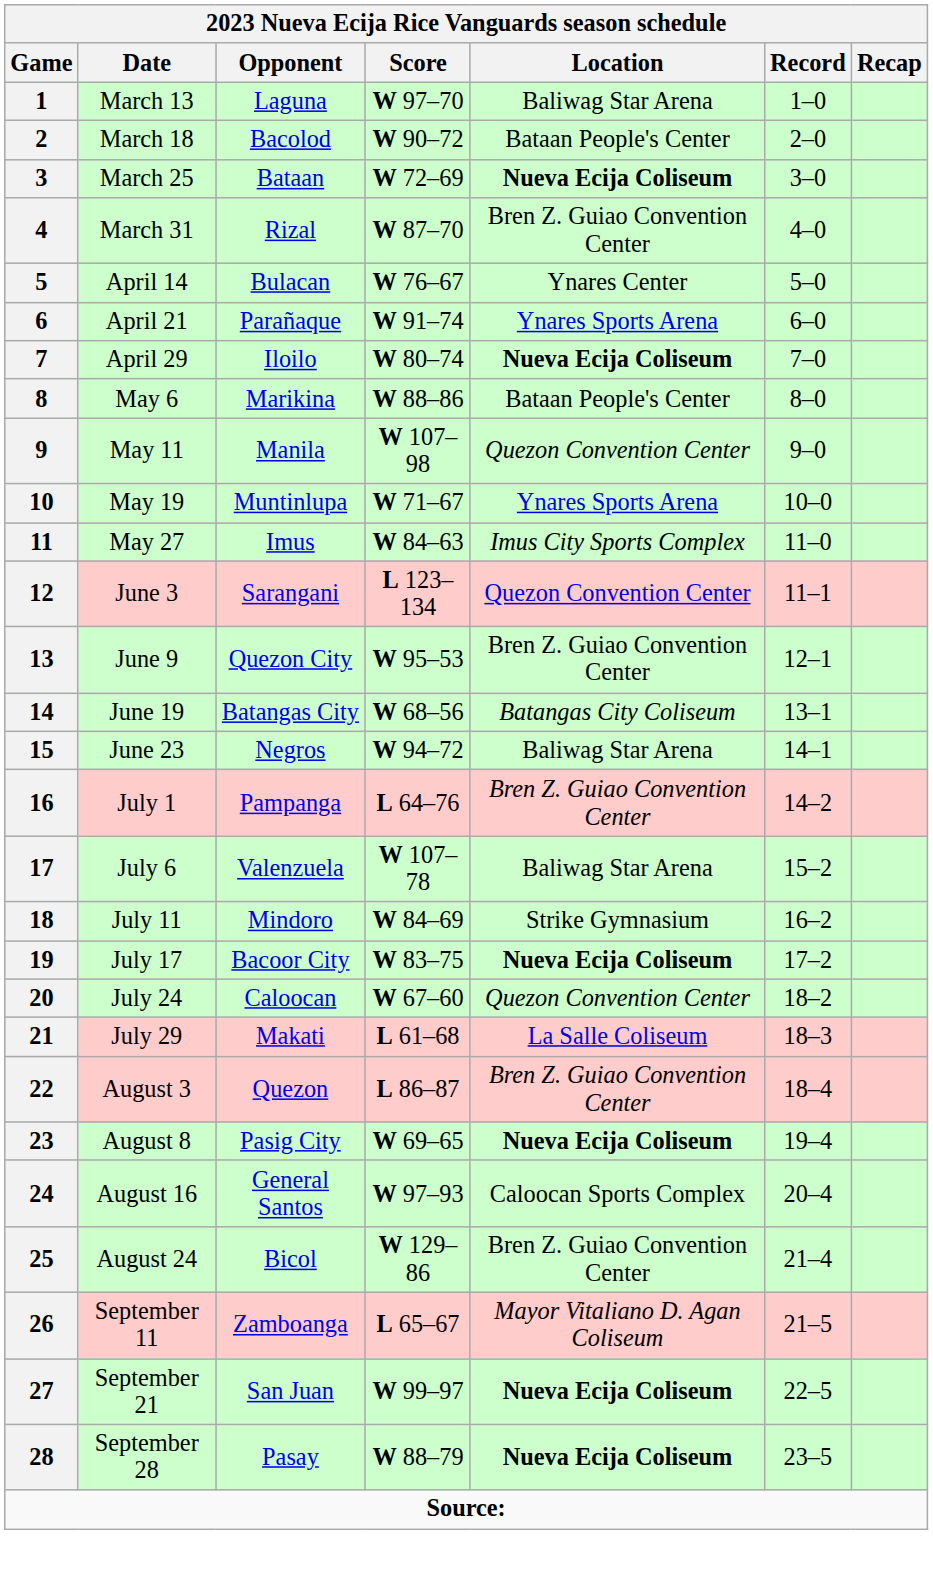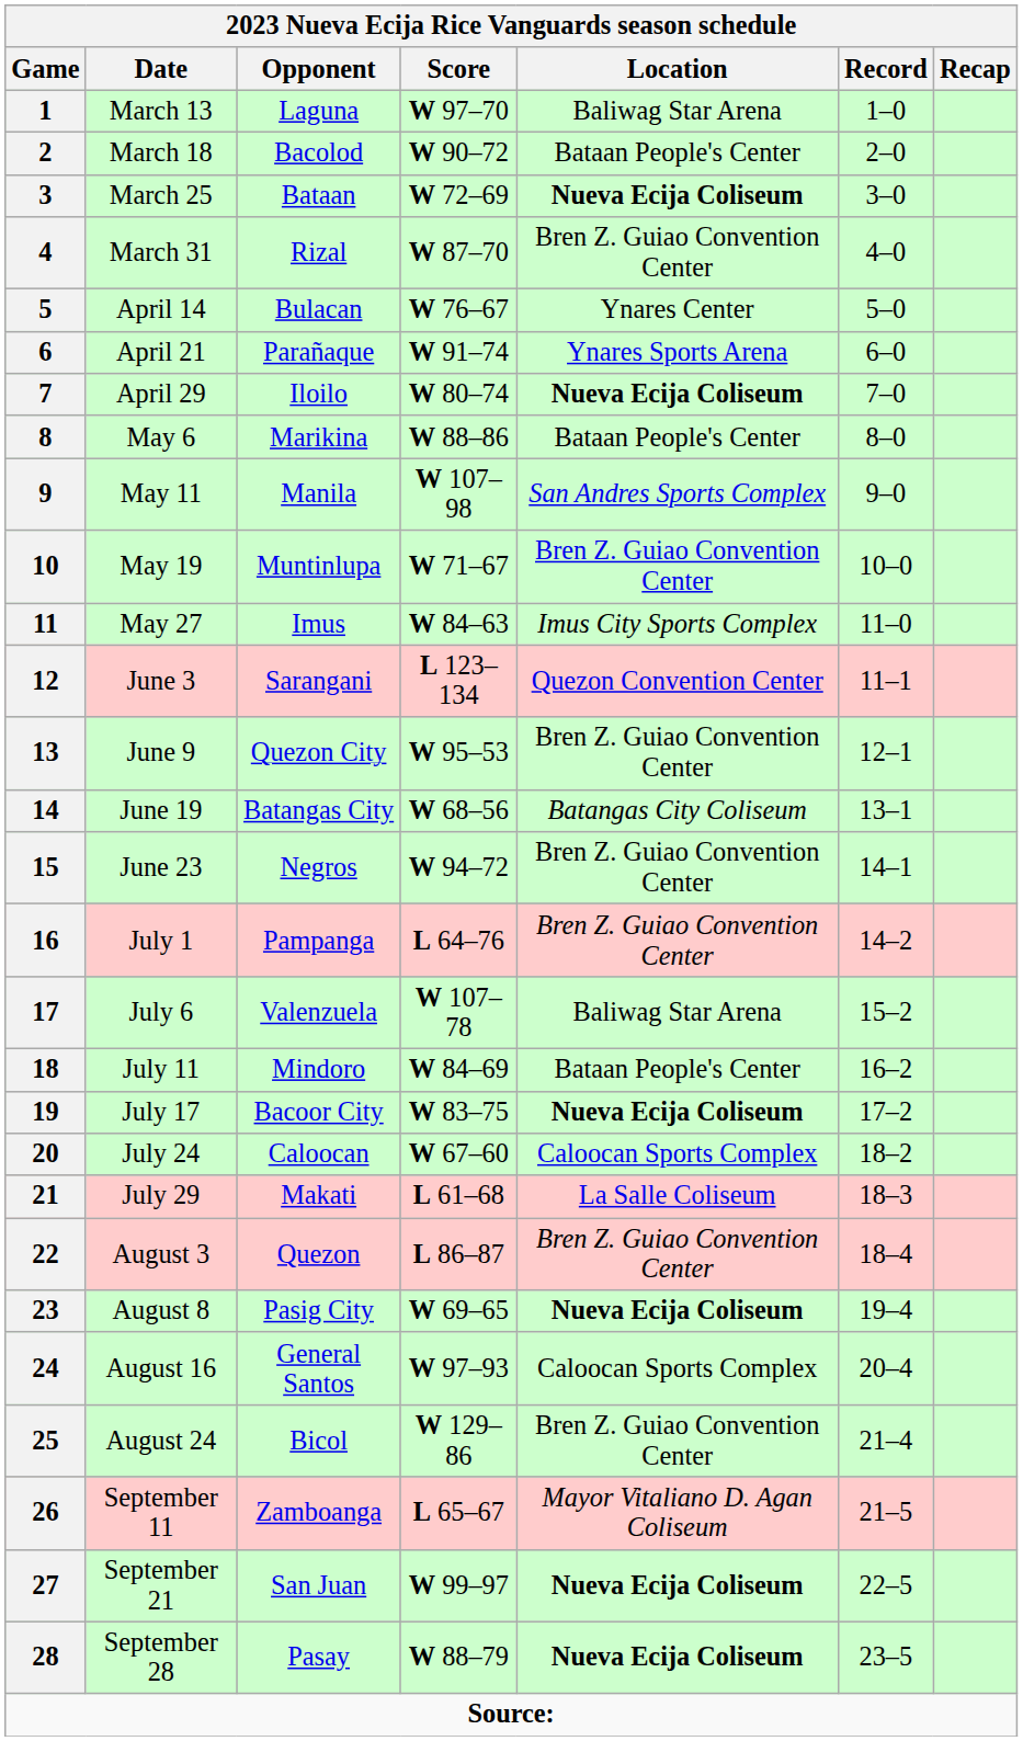9 | Location: Quezon Convention Center -> San Andres Sports Complex
10 | Location: Ynares Sports Arena -> Bren Z. Guiao Convention Center
15 | Location: Baliwag Star Arena -> Bren Z. Guiao Convention Center
18 | Location: Strike Gymnasium -> Bataan People's Center
20 | Location: Quezon Convention Center -> Caloocan Sports Complex
